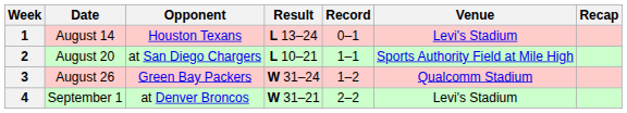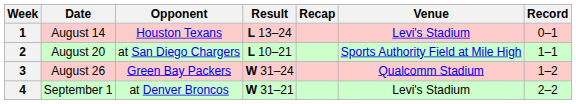columns swapped: Record <-> Recap
